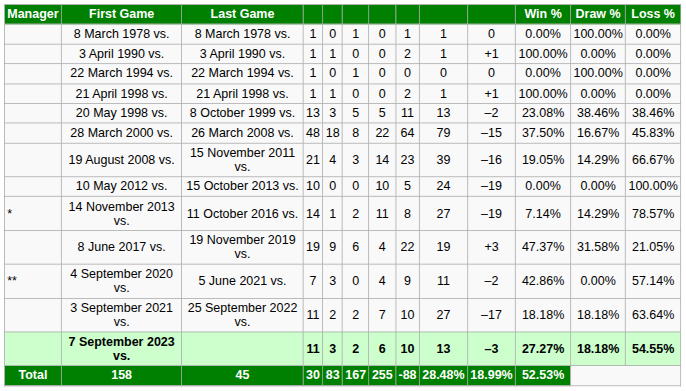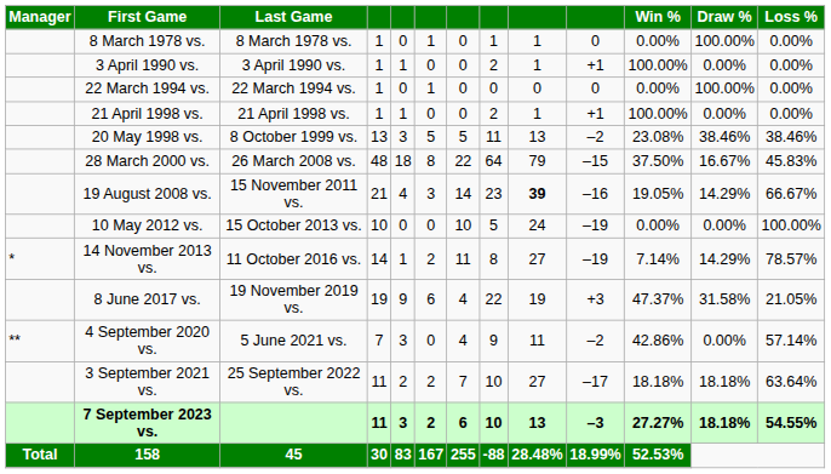19 August 2008 vs. | column 9: normal -> bold
